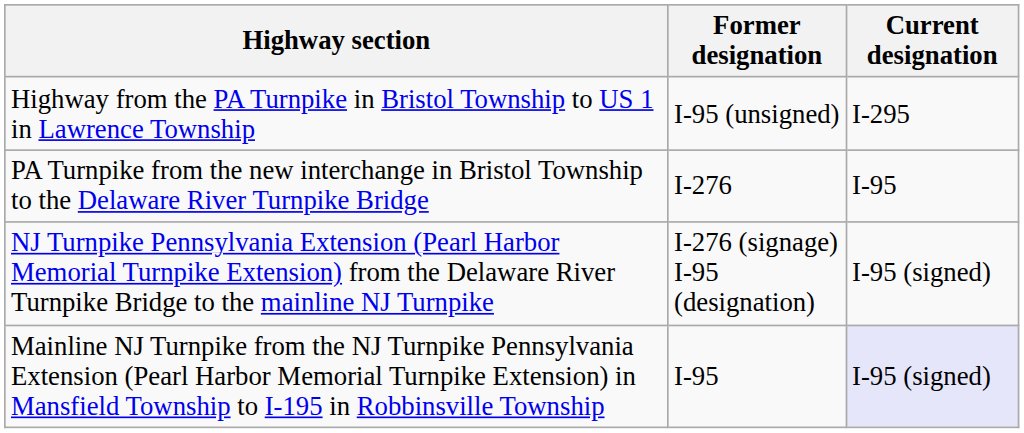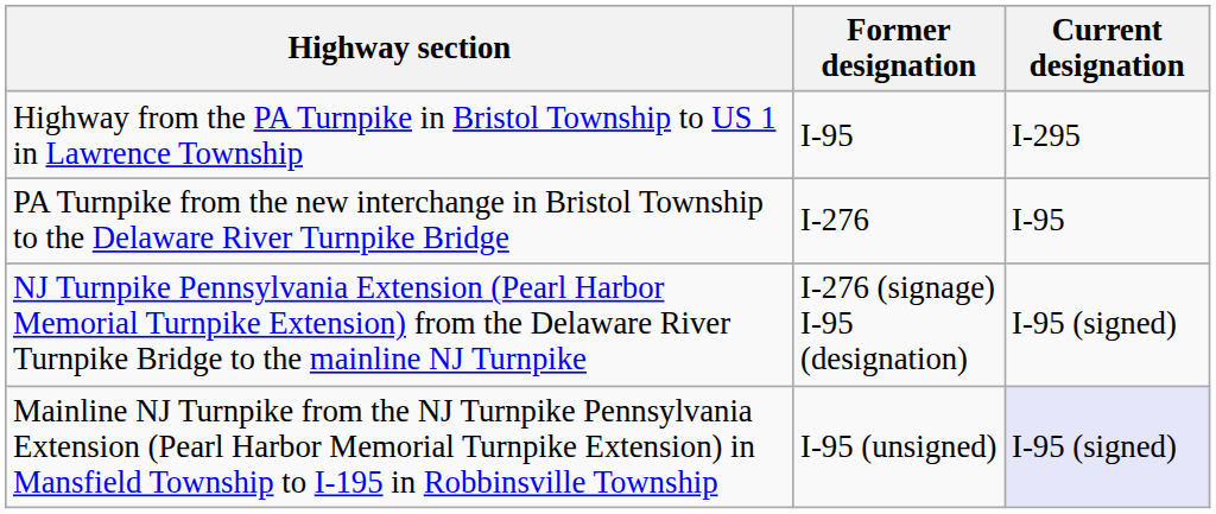row 2 | Former designation: I-95 (unsigned) -> I-95
row 5 | Former designation: I-95 -> I-95 (unsigned)
